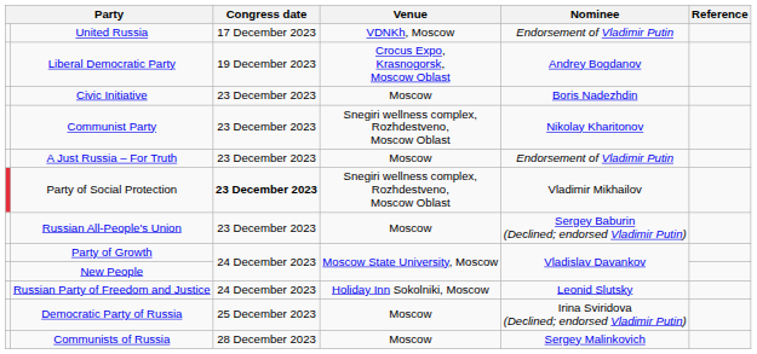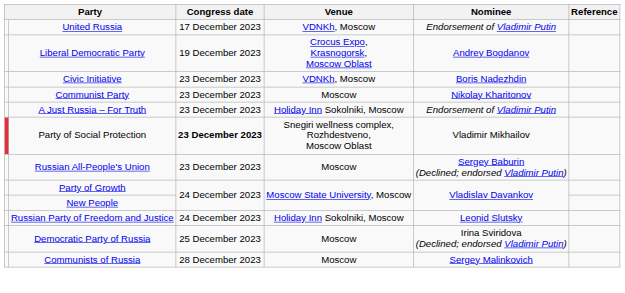Civic Initiative | Venue: Moscow -> VDNKh, Moscow
Communist Party | Venue: Snegiri wellness complex, Rozhdestveno, Moscow Oblast -> Moscow
A Just Russia – For Truth | Venue: Moscow -> Holiday Inn Sokolniki, Moscow
